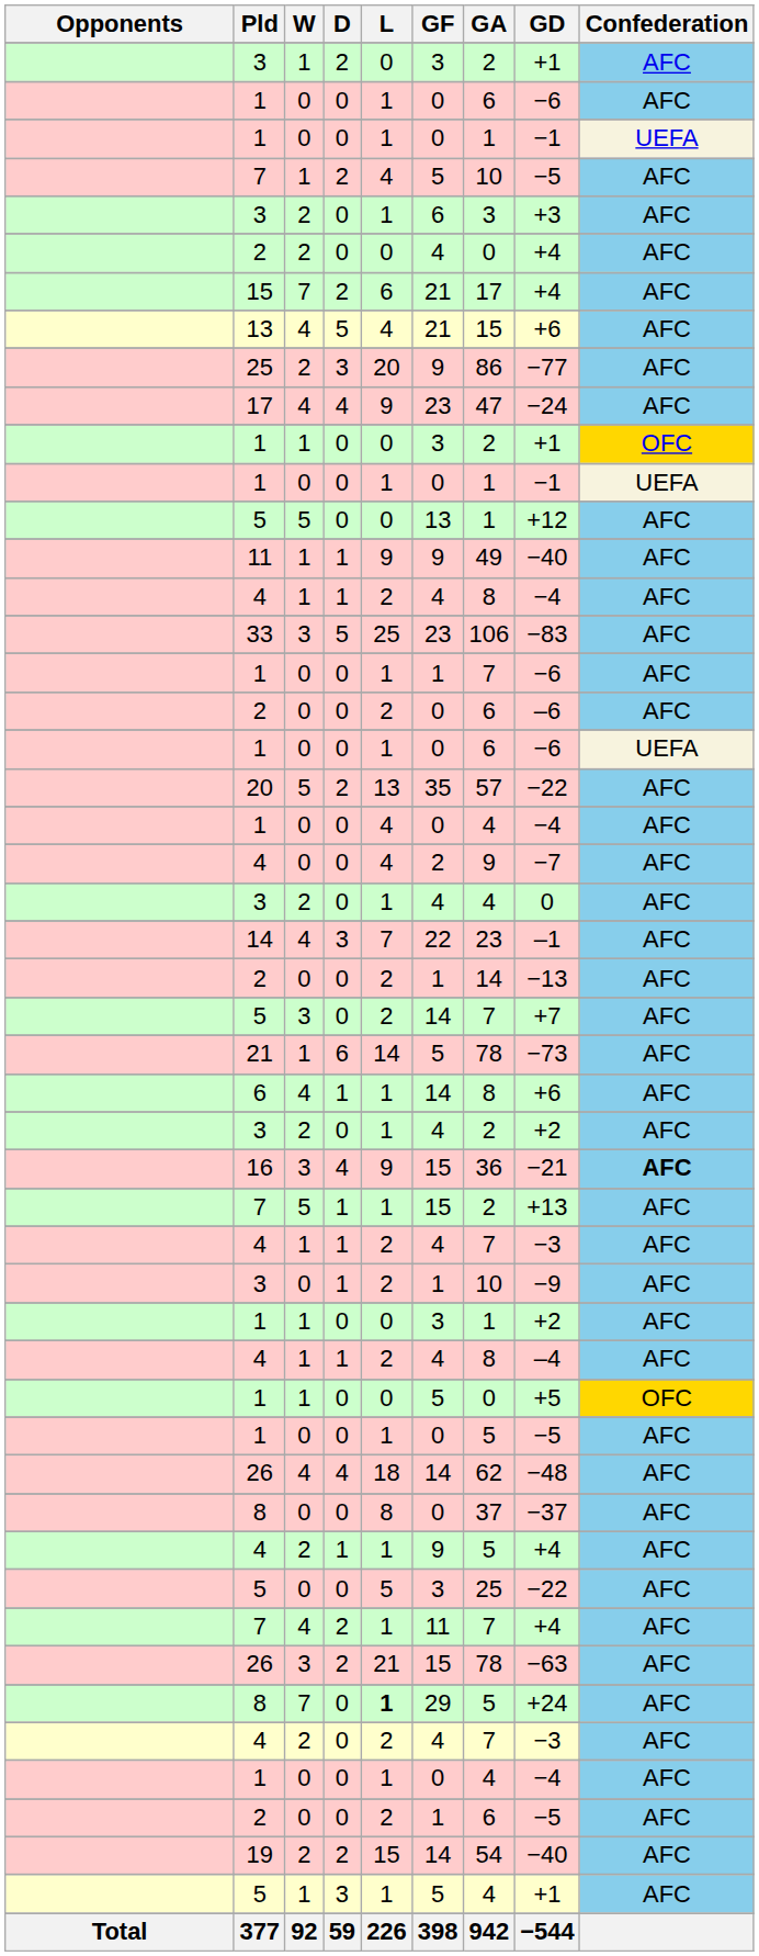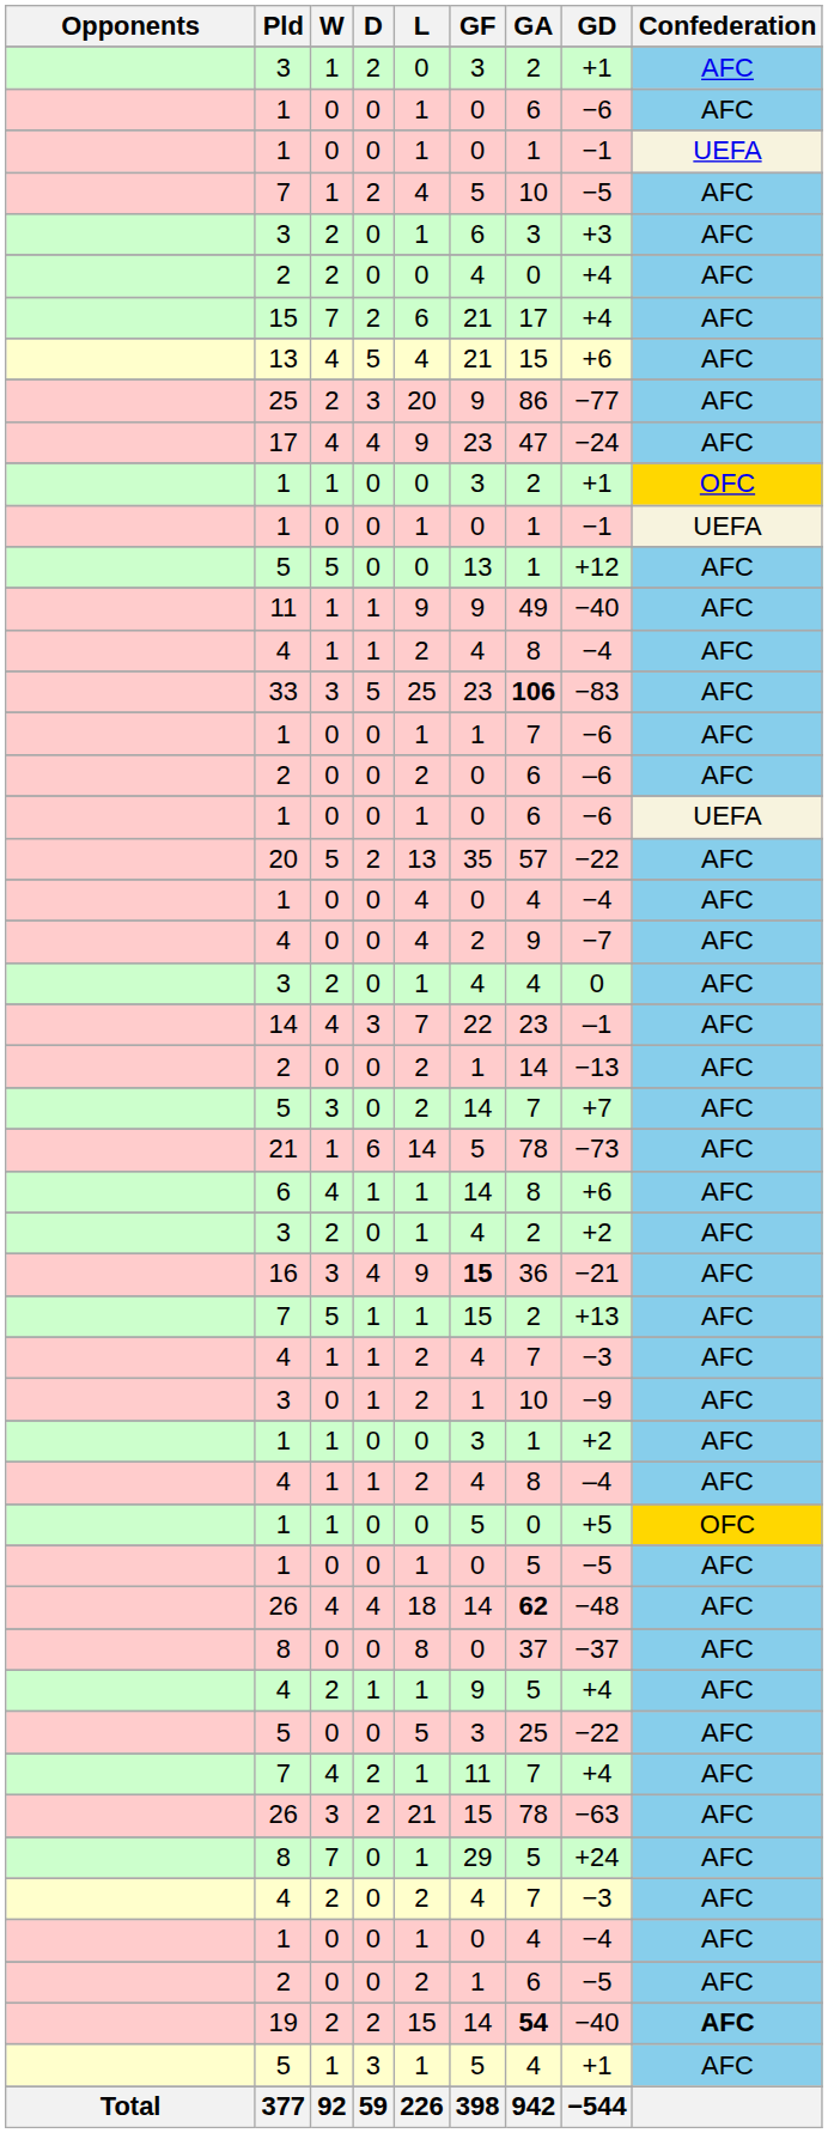33 | GA: normal -> bold
16 | GF: normal -> bold
16 | Confederation: bold -> normal
26 / 4 | GA: normal -> bold
8 / 7 | L: bold -> normal
19 | GA: normal -> bold
19 | Confederation: normal -> bold
